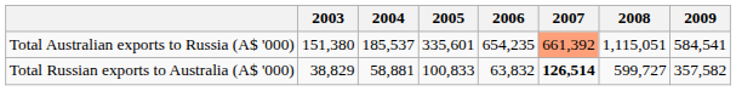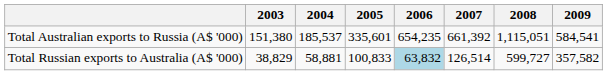row 2 | 2007: lightsalmon background -> no background
row 3 | 2006: no background -> lightblue background
row 3 | 2007: bold -> normal
